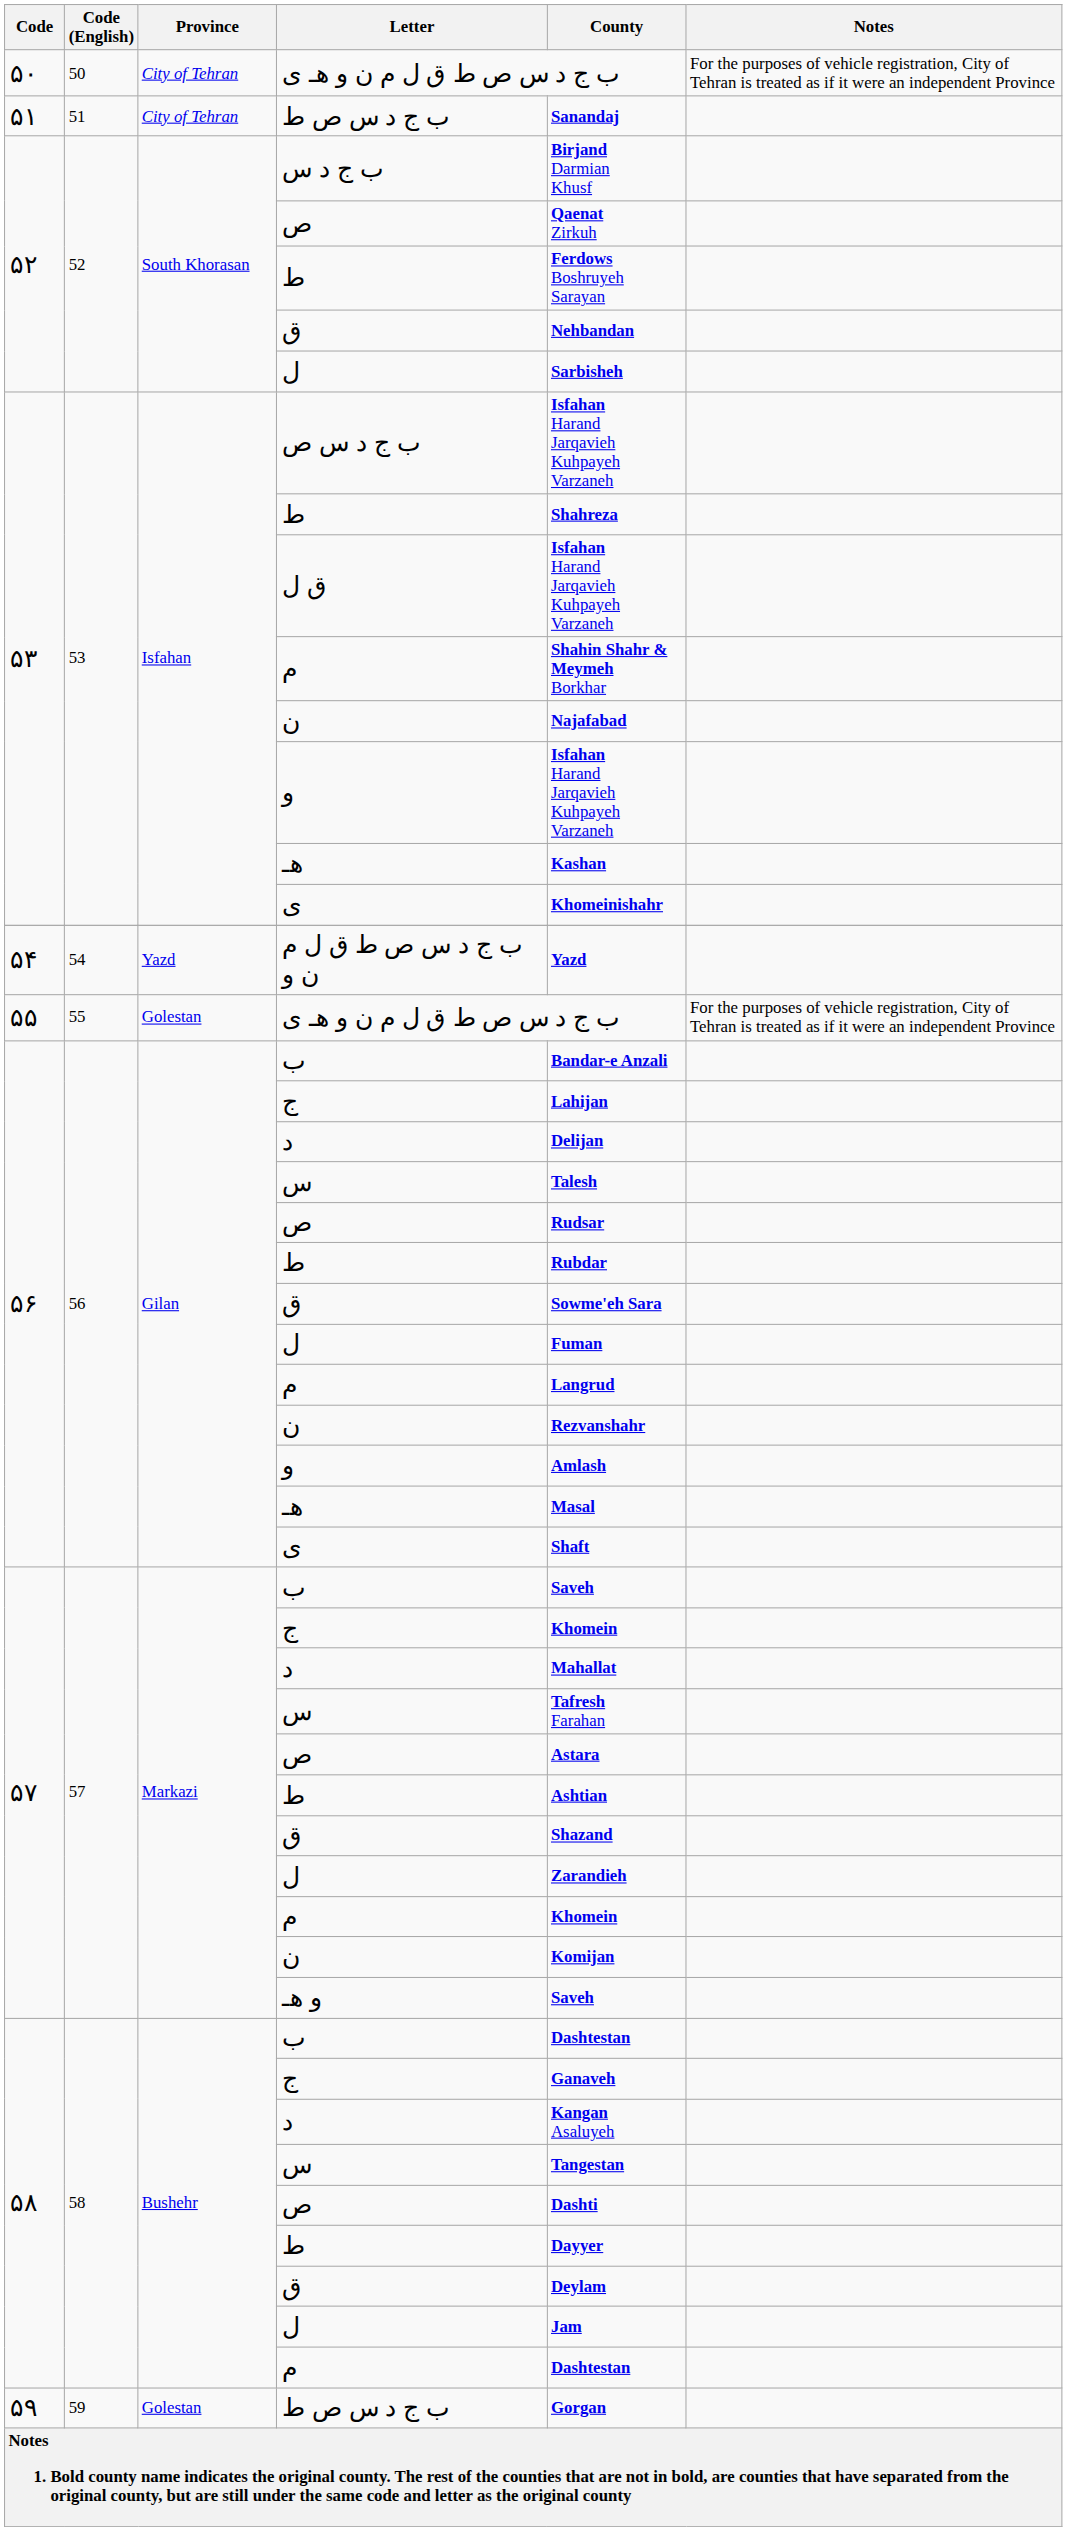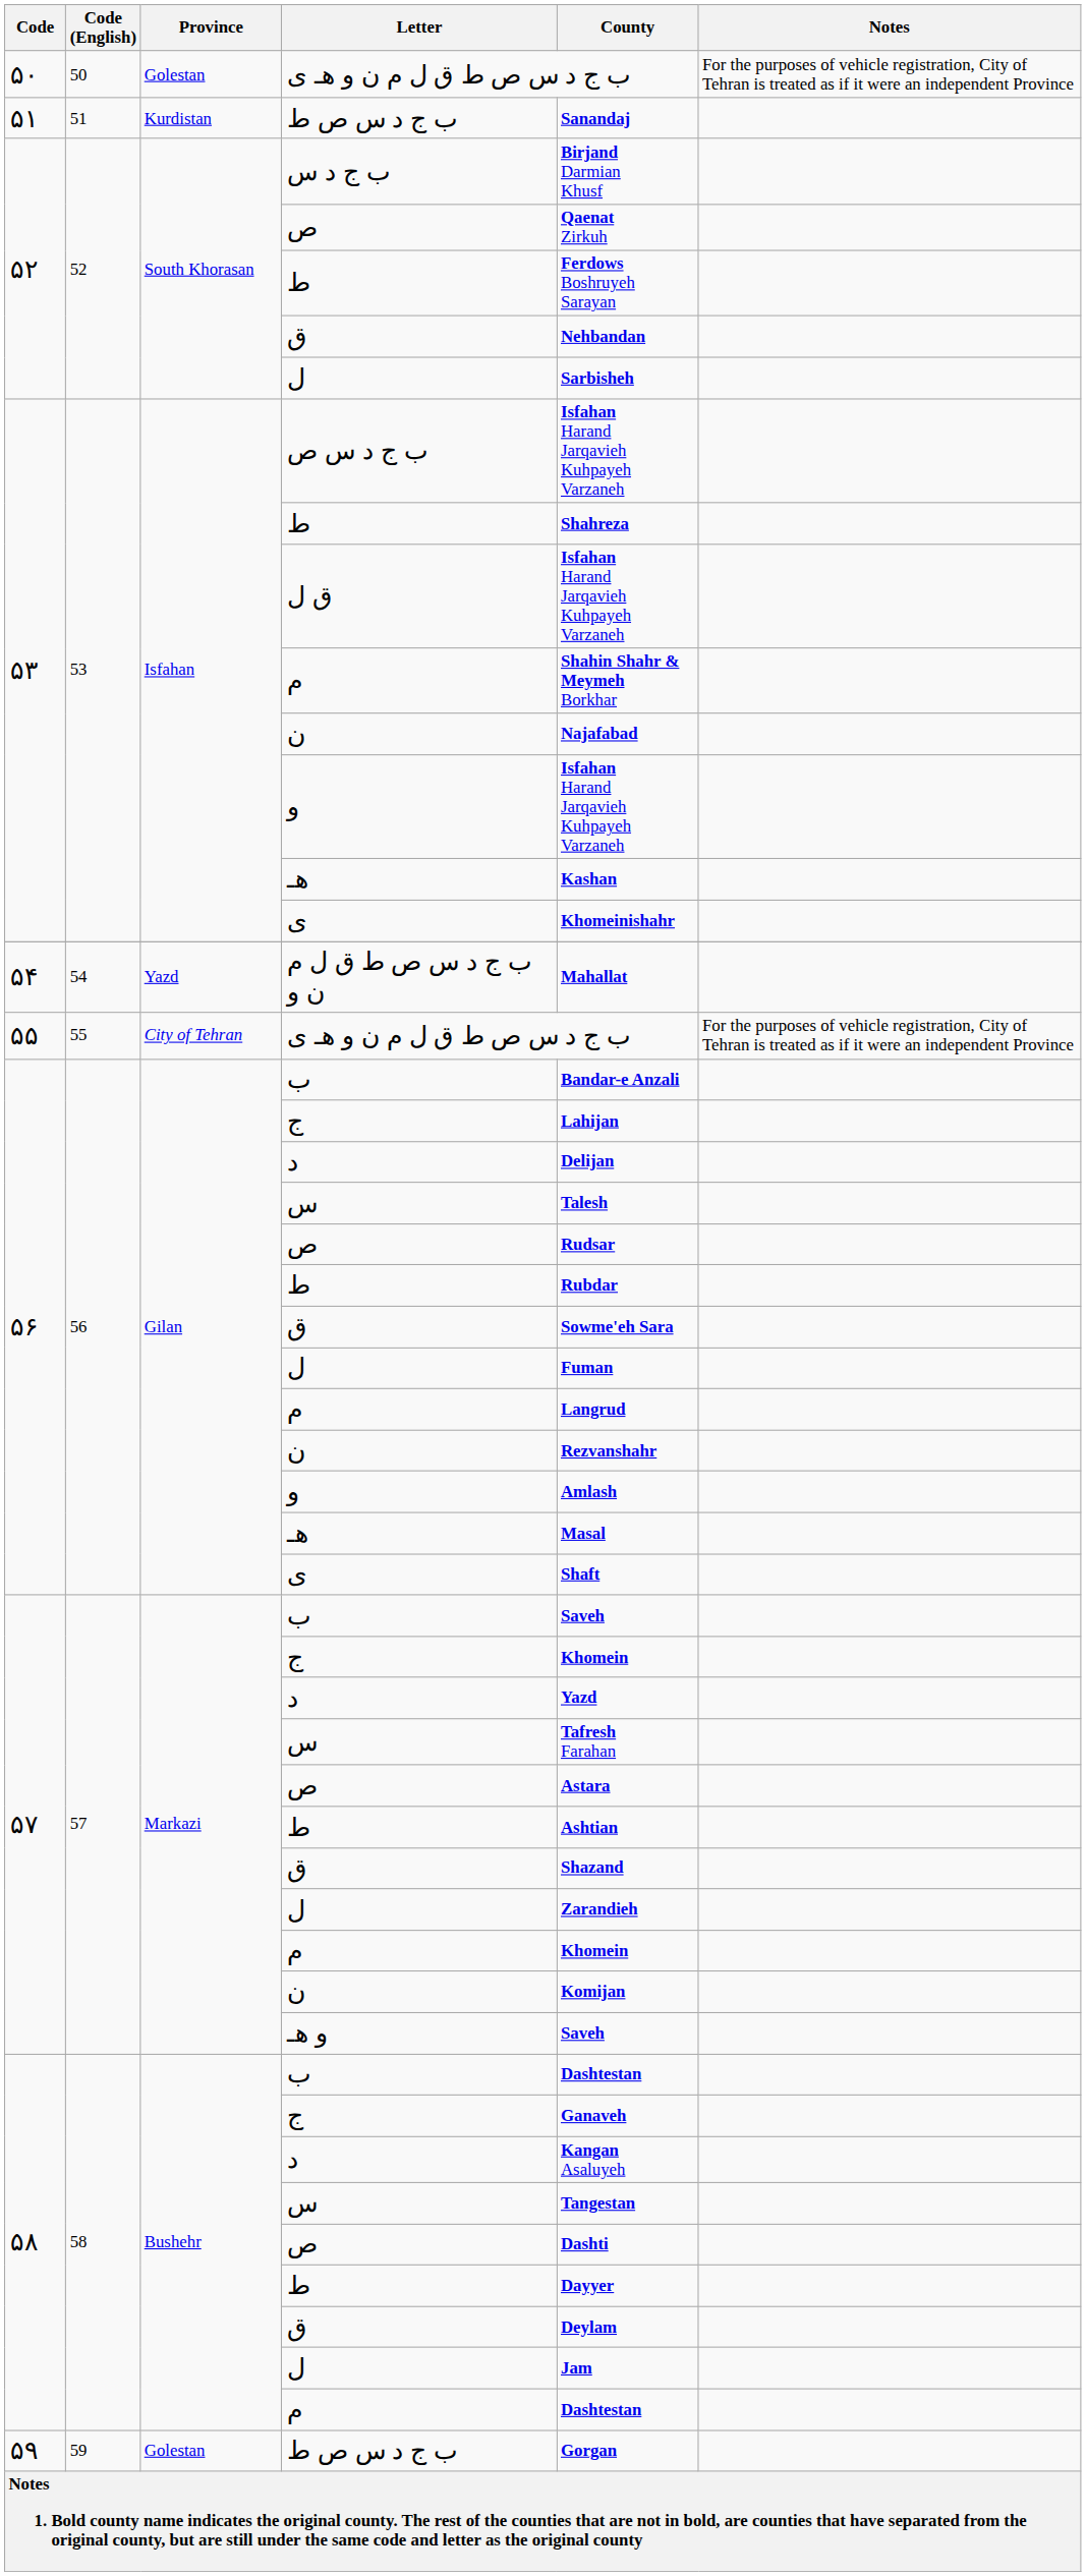۵۰ / ب ج د س ص ط ق ل م ن و هـ ی | Province: City of Tehran -> Golestan
۵۱ / ب ج د س ص ط | Province: City of Tehran -> Kurdistan
ب ج د س ص ط ق ل م ن و | County: Yazd -> Mahallat
۵۵ / ب ج د س ص ط ق ل م ن و هـ ی | Province: Golestan -> City of Tehran
۵۷ / د | County: Mahallat -> Yazd
